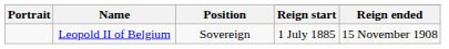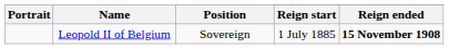Leopold II of Belgium | Reign ended: normal -> bold
